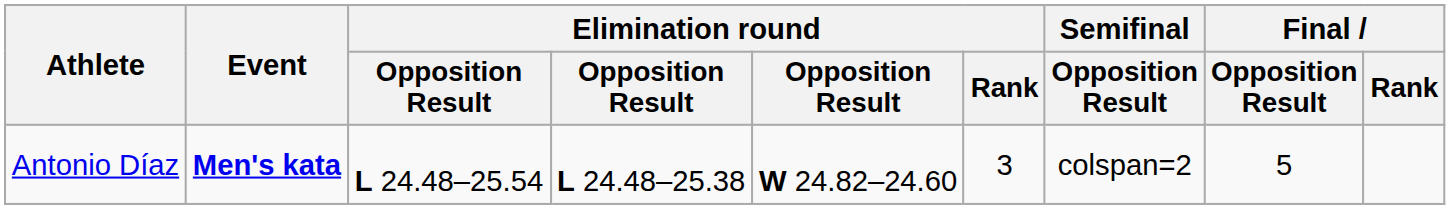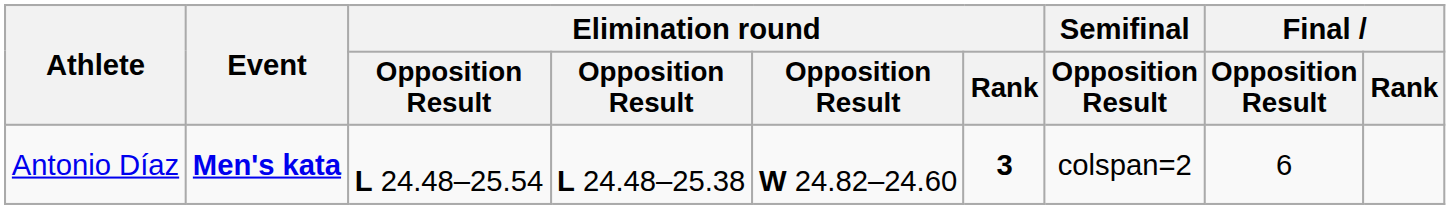Antonio Díaz | Elimination round / Rank: normal -> bold
Antonio Díaz | Final / Opposition Result: 5 -> 6
